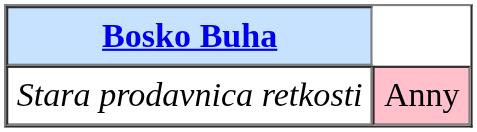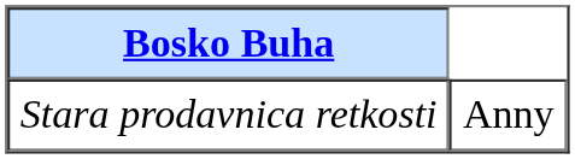Stara prodavnica retkosti | column 2: pink background -> no background
